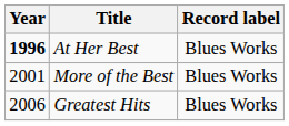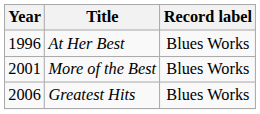At Her Best | Year: bold -> normal
